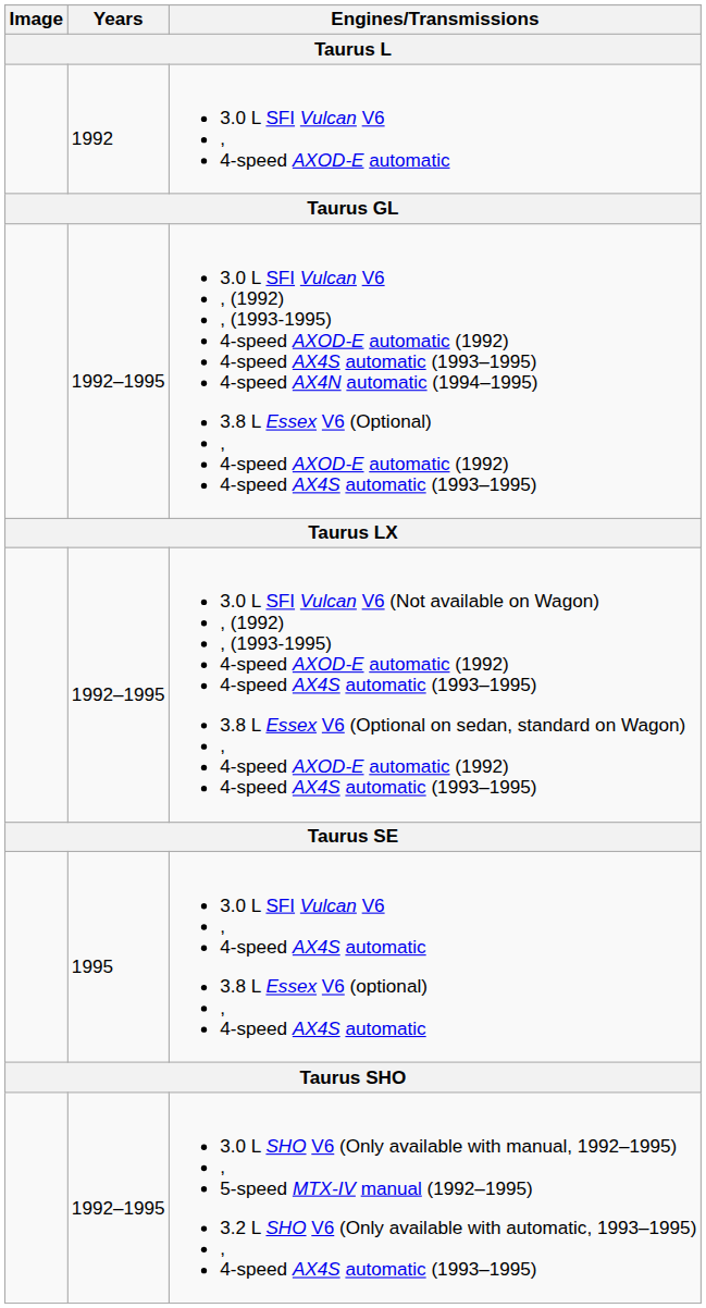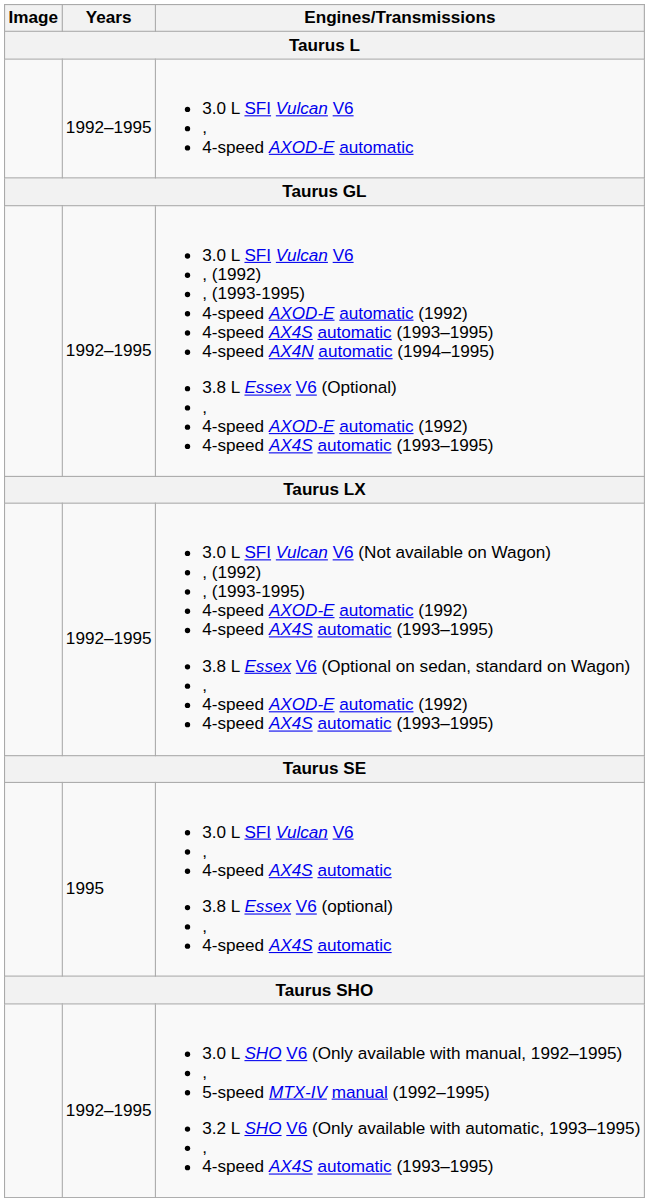3.0 L SFI Vulcan V6 , 4-speed AXOD-E automatic | Years: 1992 -> 1992–1995
